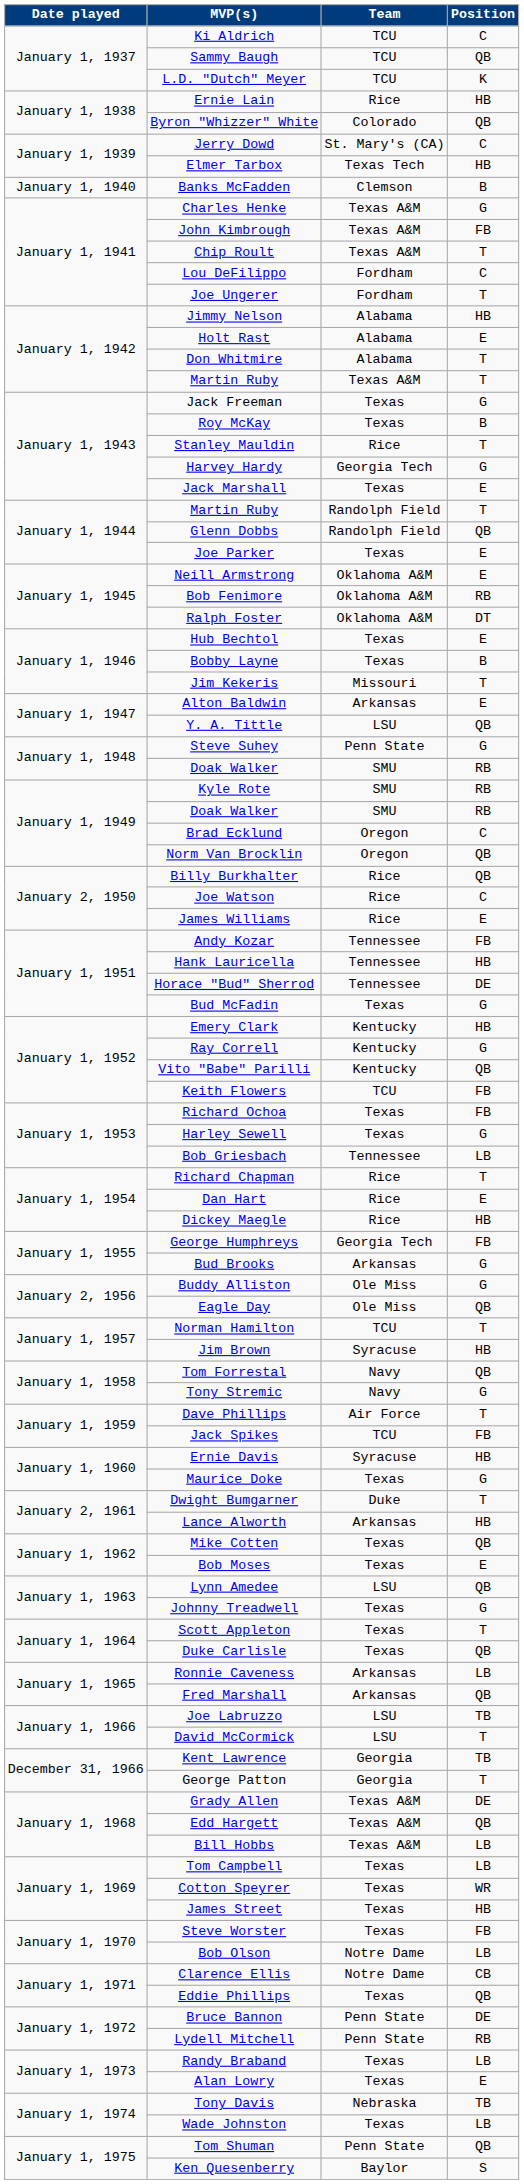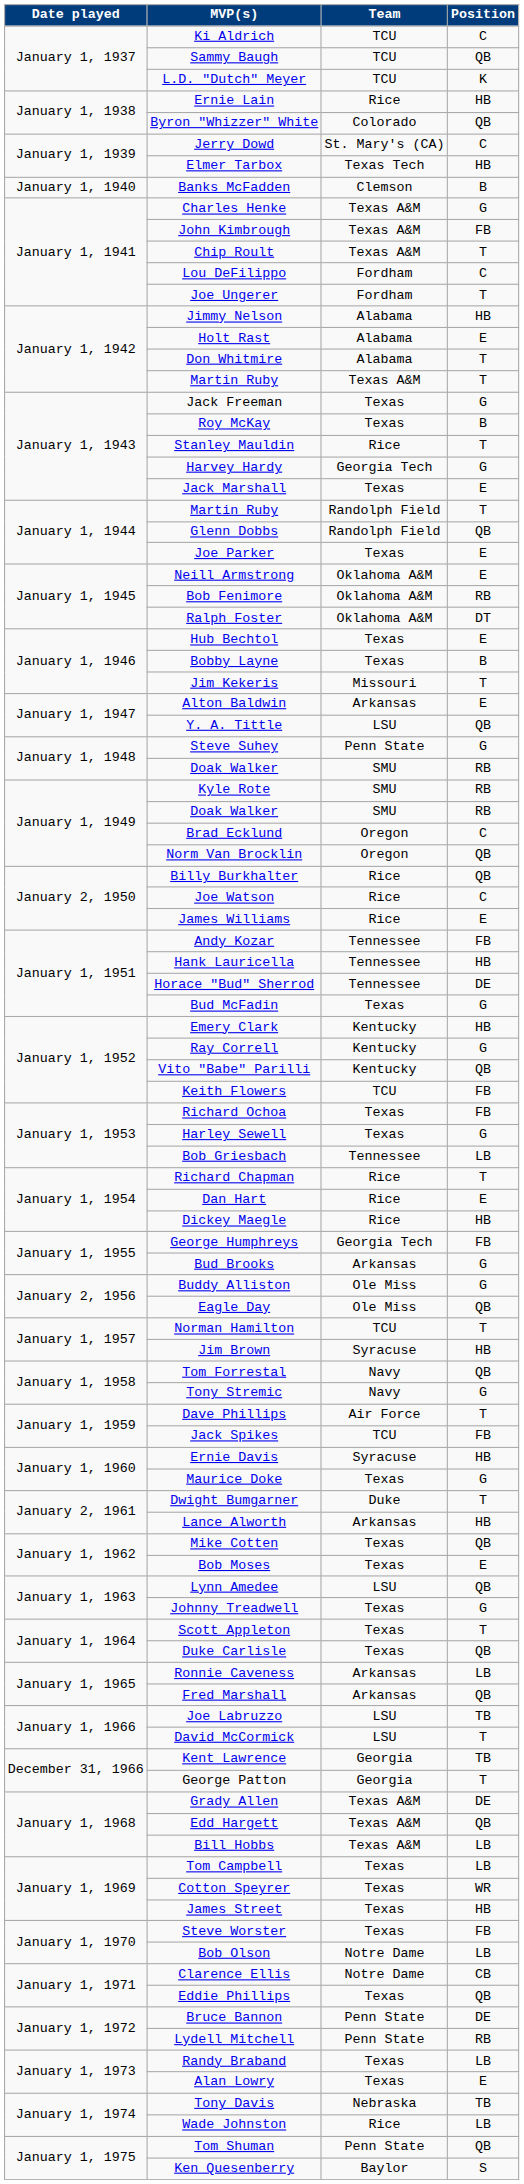Wade Johnston | Team: Texas -> Rice
